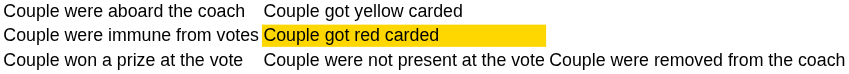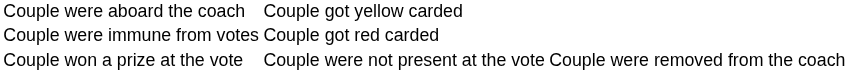Couple were immune from votes | column 2: gold background -> no background
